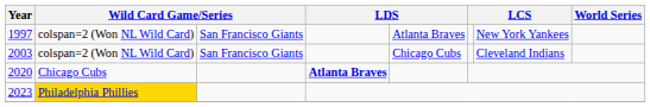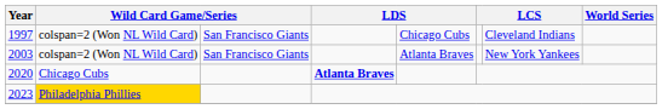1997 | column 5: Atlanta Braves -> Chicago Cubs
1997 | column 7: New York Yankees -> Cleveland Indians
2003 | column 5: Chicago Cubs -> Atlanta Braves
2003 | column 7: Cleveland Indians -> New York Yankees
